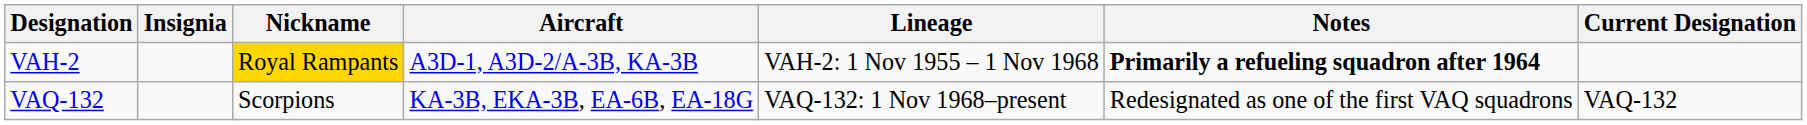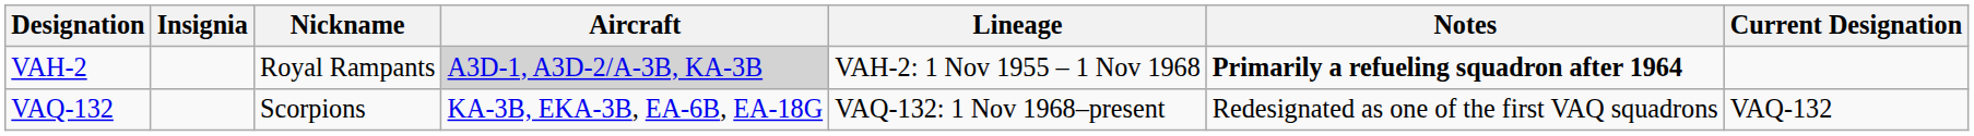VAH-2 | Nickname: gold background -> no background
VAH-2 | Aircraft: no background -> lightgrey background
